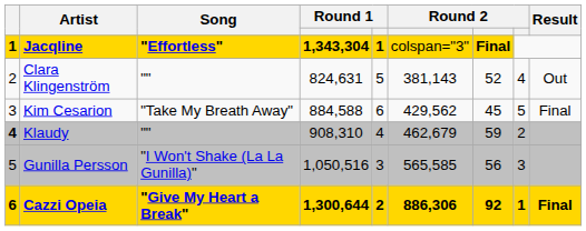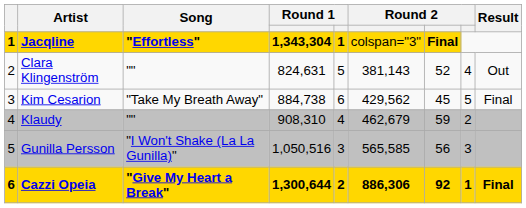Kim Cesarion | column 4: 884,588 -> 884,738
Klaudy | column 1: bold -> normal
